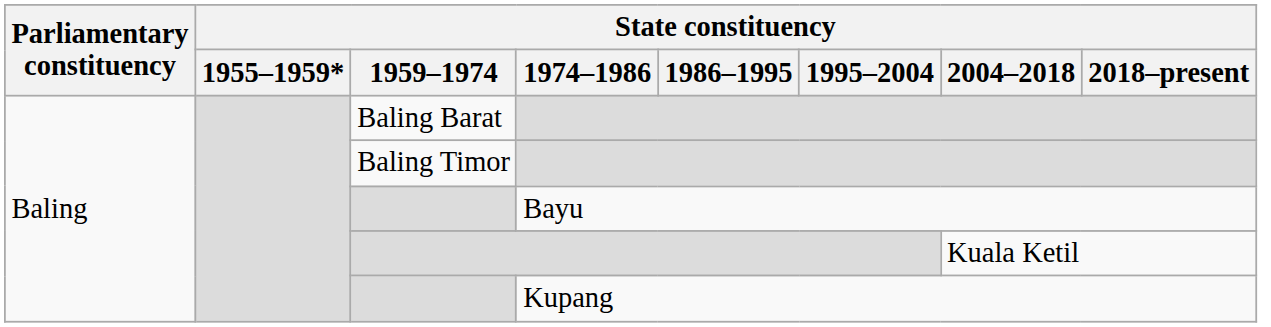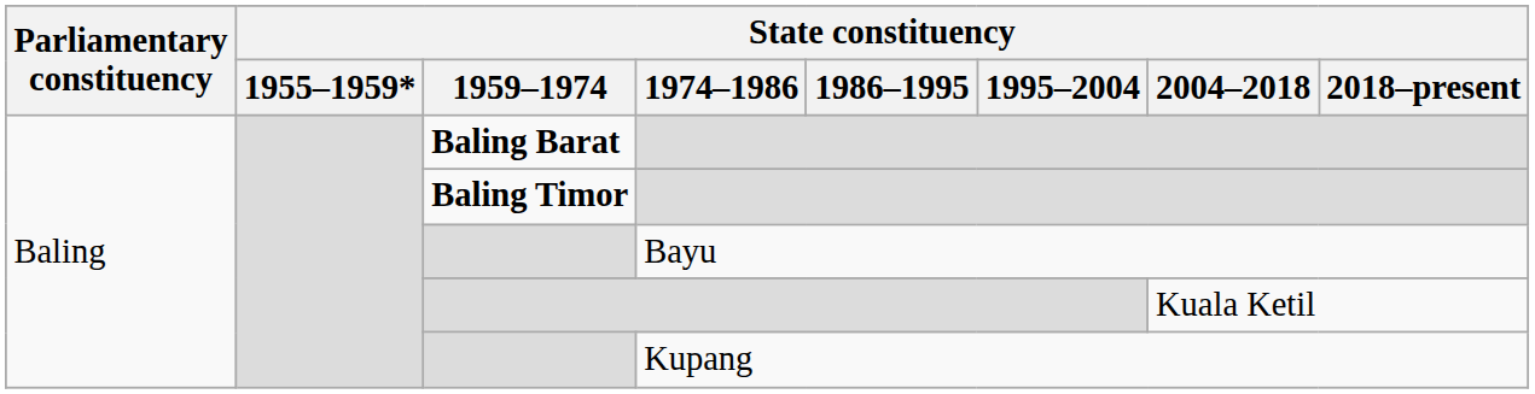Baling Barat | State constituency / 1959–1974: normal -> bold
Baling Timor | State constituency / 1959–1974: normal -> bold
